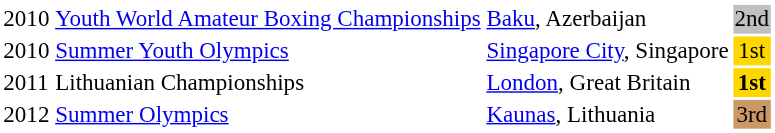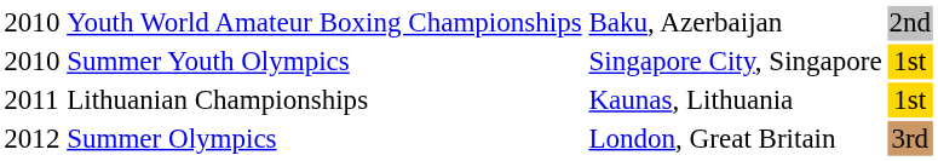Lithuanian Championships | column 3: London, Great Britain -> Kaunas, Lithuania
Lithuanian Championships | column 4: bold -> normal
Summer Olympics | column 3: Kaunas, Lithuania -> London, Great Britain
